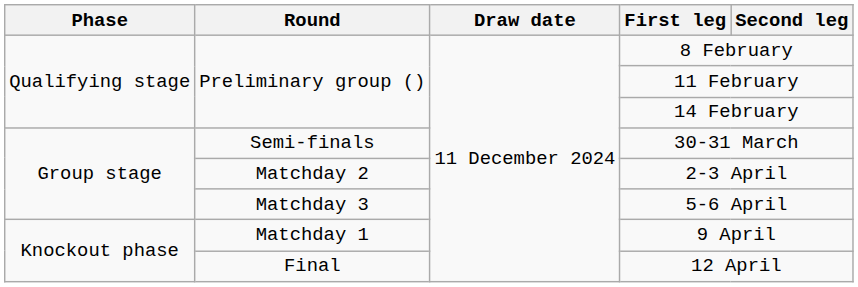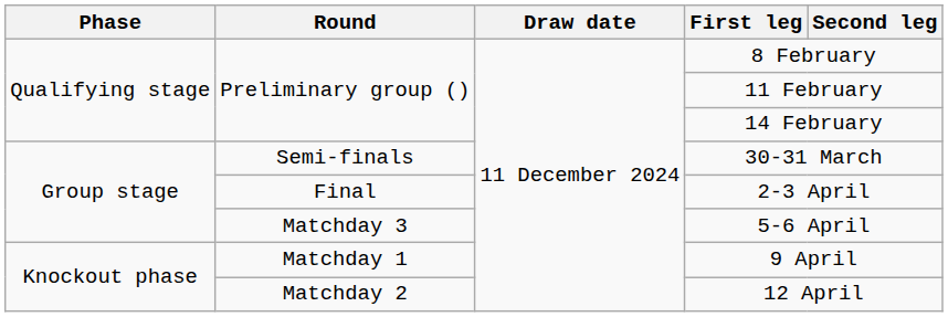2-3 April | Round: Matchday 2 -> Final
12 April | Round: Final -> Matchday 2
